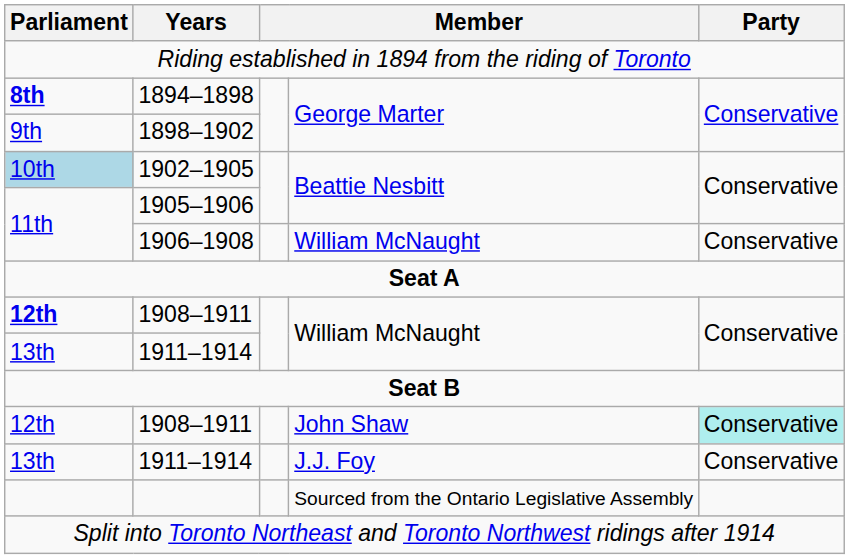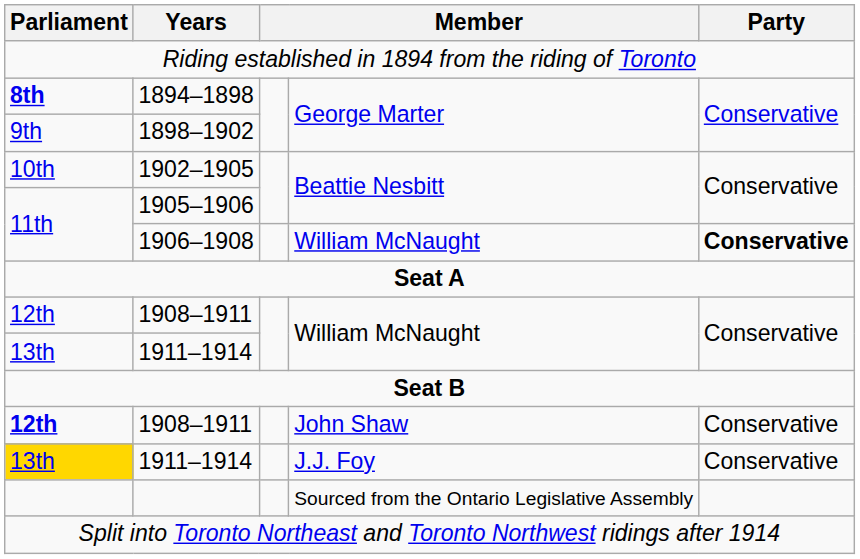1902–1905 | Parliament: lightblue background -> no background
1906–1908 | Party: normal -> bold
1908–1911 / William McNaught | Parliament: bold -> normal
1908–1911 / John Shaw | Parliament: normal -> bold
1908–1911 / John Shaw | Party: paleturquoise background -> no background
1911–1914 / J.J. Foy | Parliament: no background -> gold background
